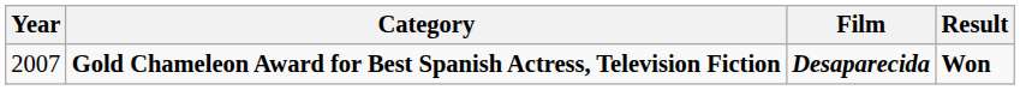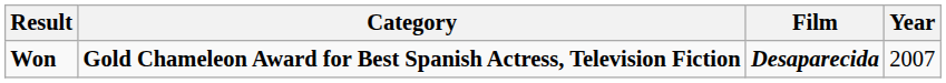columns swapped: Year <-> Result
